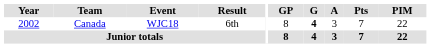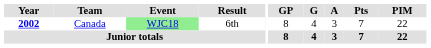Canada | Year: normal -> bold
Canada | Event: no background -> lightgreen background
Canada | G: bold -> normal
